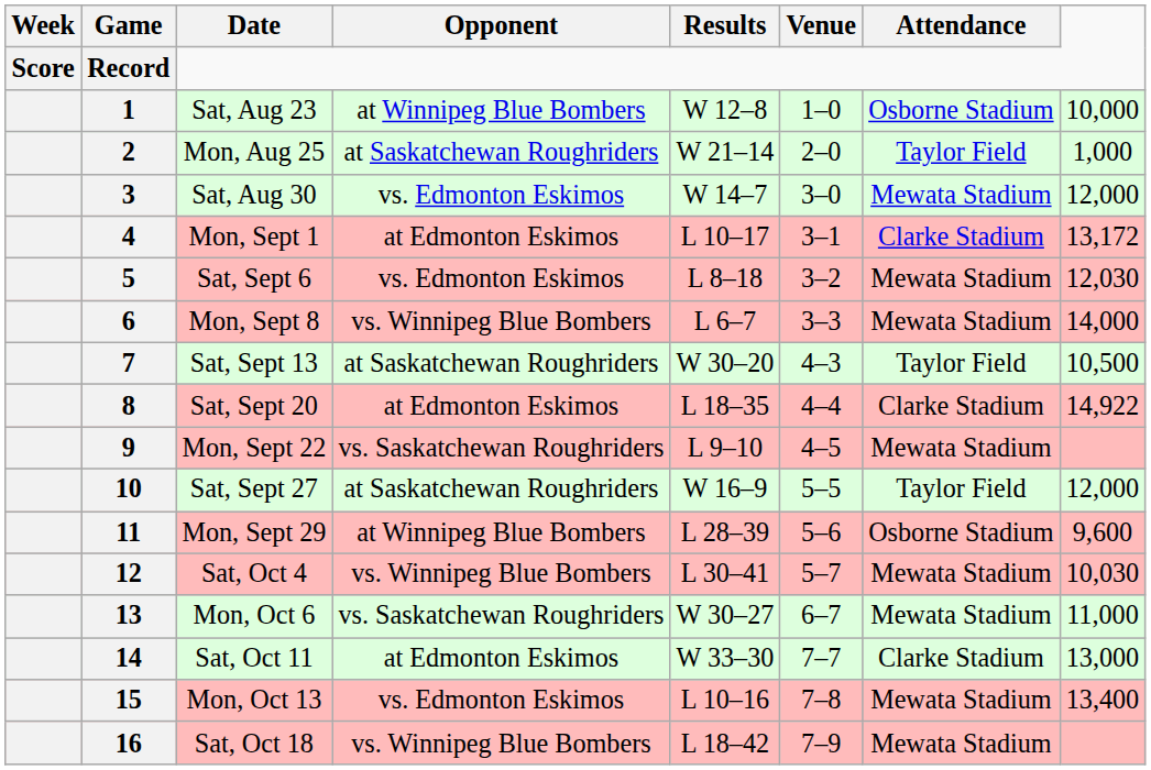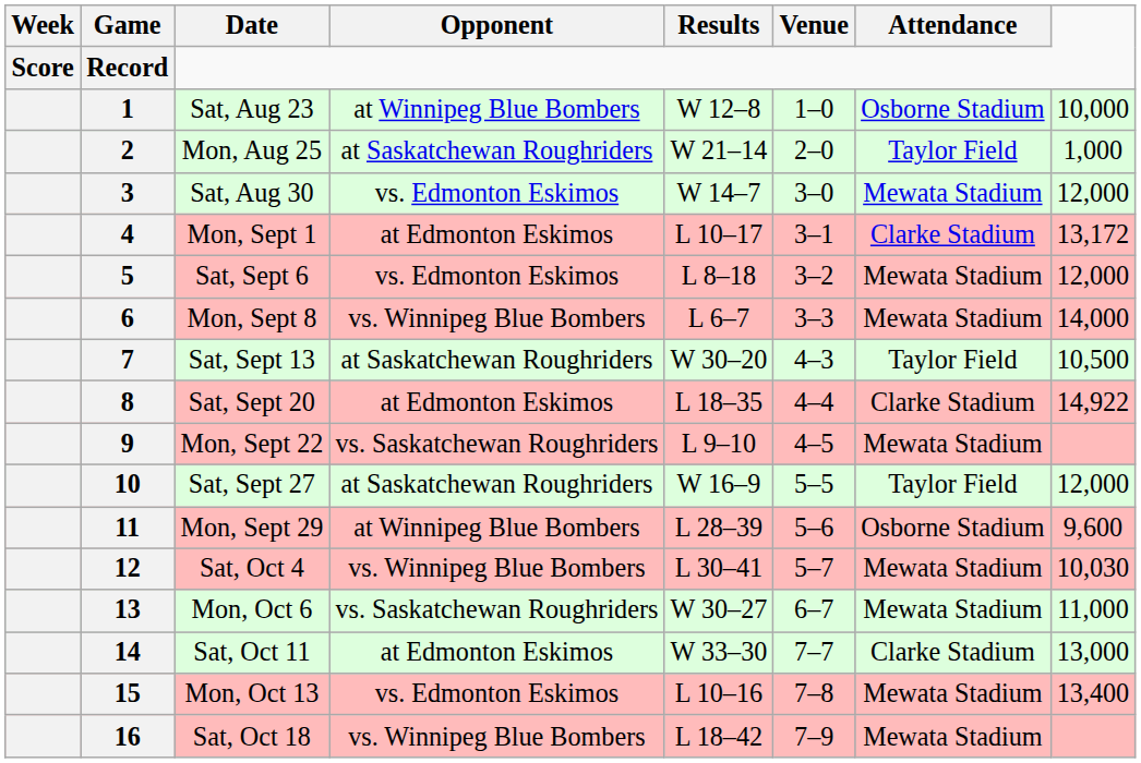5 | column 8: 12,030 -> 12,000
